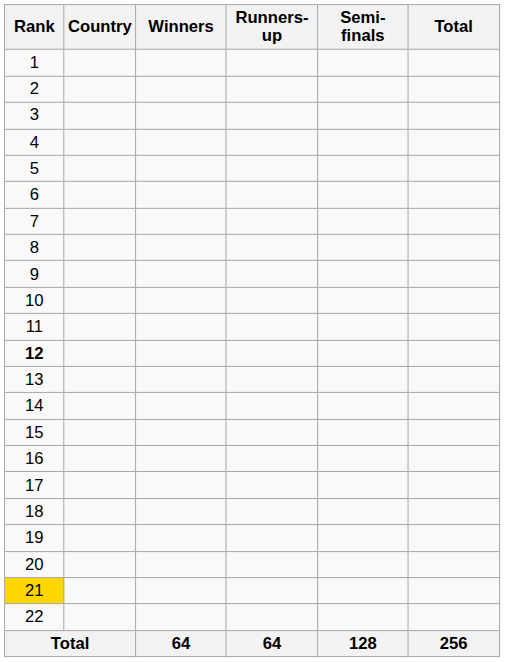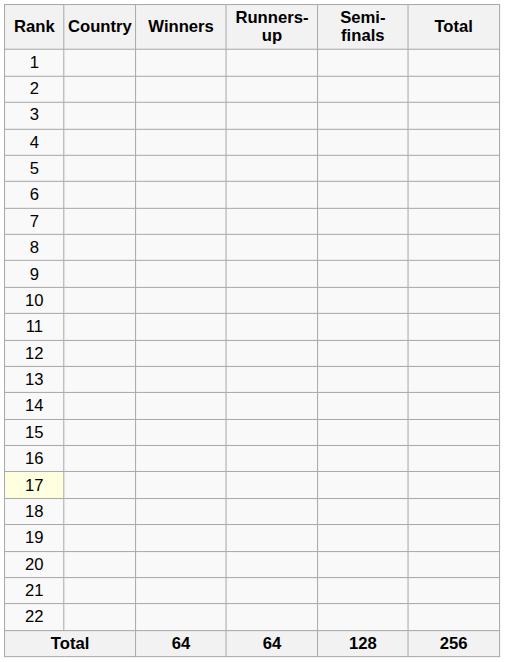12 | Rank: bold -> normal
17 | Rank: no background -> lightyellow background
21 | Rank: gold background -> no background
